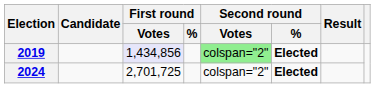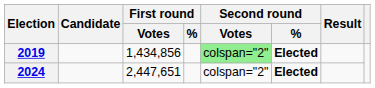2019 | First round / Votes: lavender background -> no background
2024 | First round / Votes: 2,701,725 -> 2,447,651
